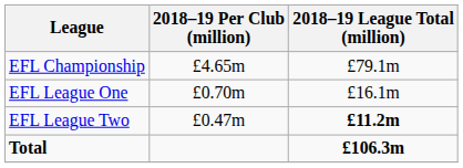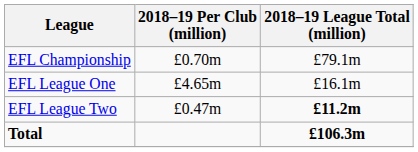EFL Championship | 2018–19 Per Club (million): £4.65m -> £0.70m
EFL League One | 2018–19 Per Club (million): £0.70m -> £4.65m
